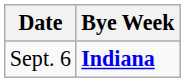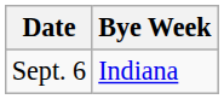Sept. 6 | Bye Week: bold -> normal
